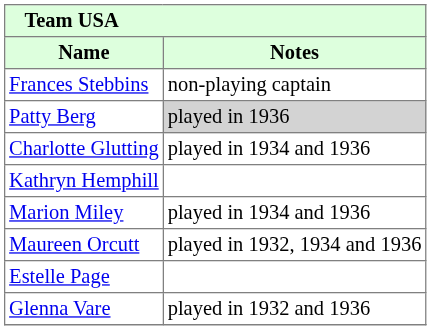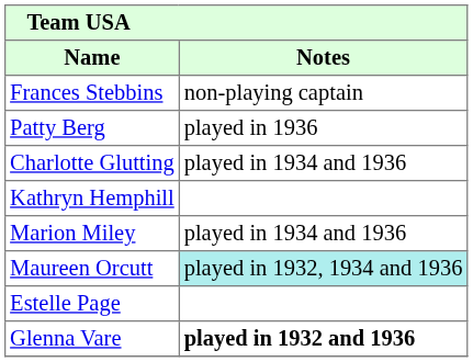Patty Berg | Notes: lightgrey background -> no background
Maureen Orcutt | Notes: no background -> paleturquoise background
Glenna Vare | Notes: normal -> bold
